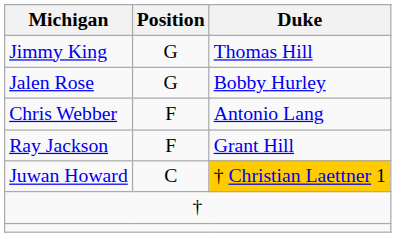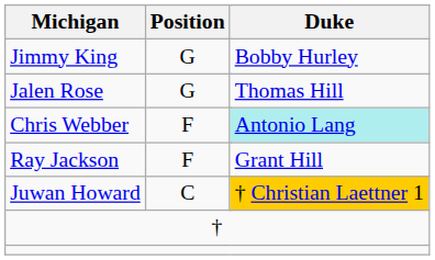Jimmy King | Duke: Thomas Hill -> Bobby Hurley
Jalen Rose | Duke: Bobby Hurley -> Thomas Hill
Chris Webber | Duke: no background -> paleturquoise background
